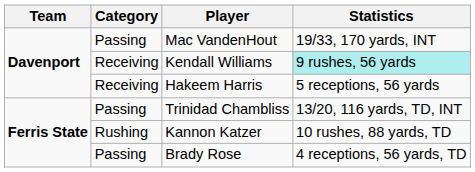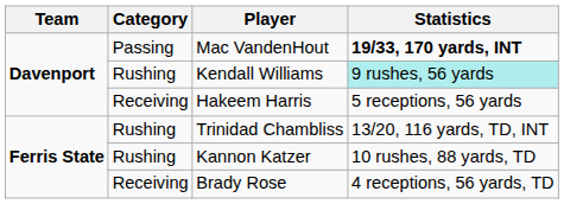Mac VandenHout | Statistics: normal -> bold
Kendall Williams | Category: Receiving -> Rushing
Trinidad Chambliss | Category: Passing -> Rushing
Brady Rose | Category: Passing -> Receiving
